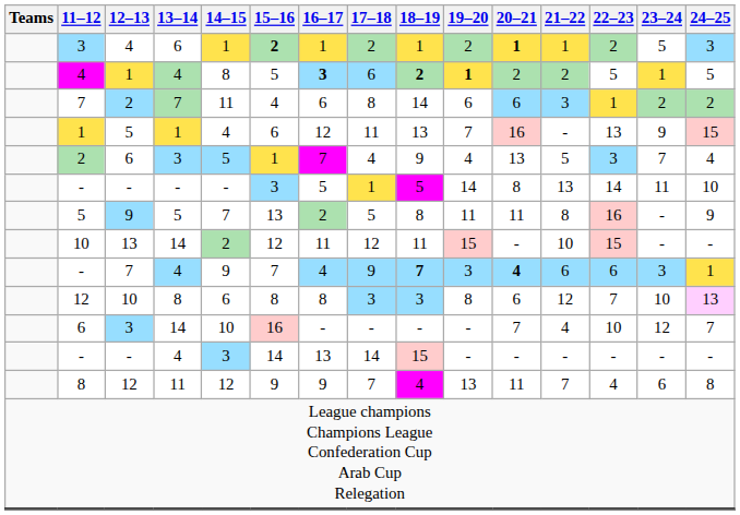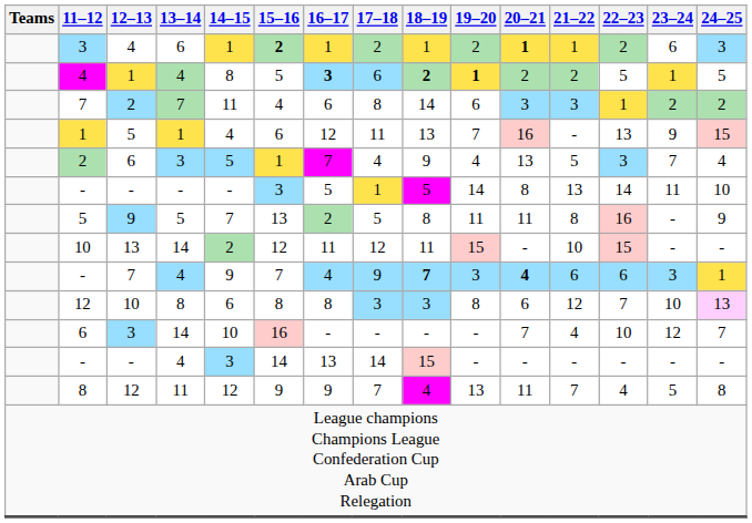row 2 | 23–24: 5 -> 6
row 4 | 20–21: 6 -> 3
row 14 | 23–24: 6 -> 5
